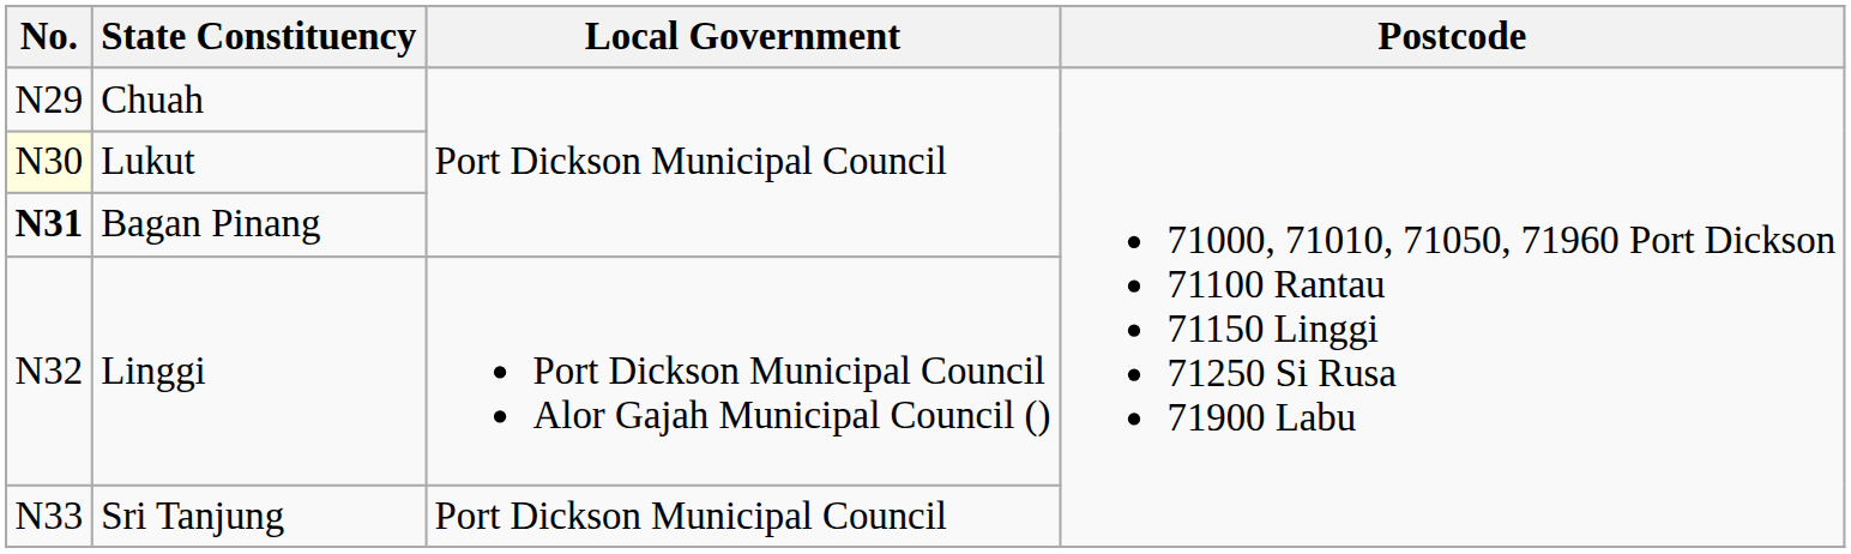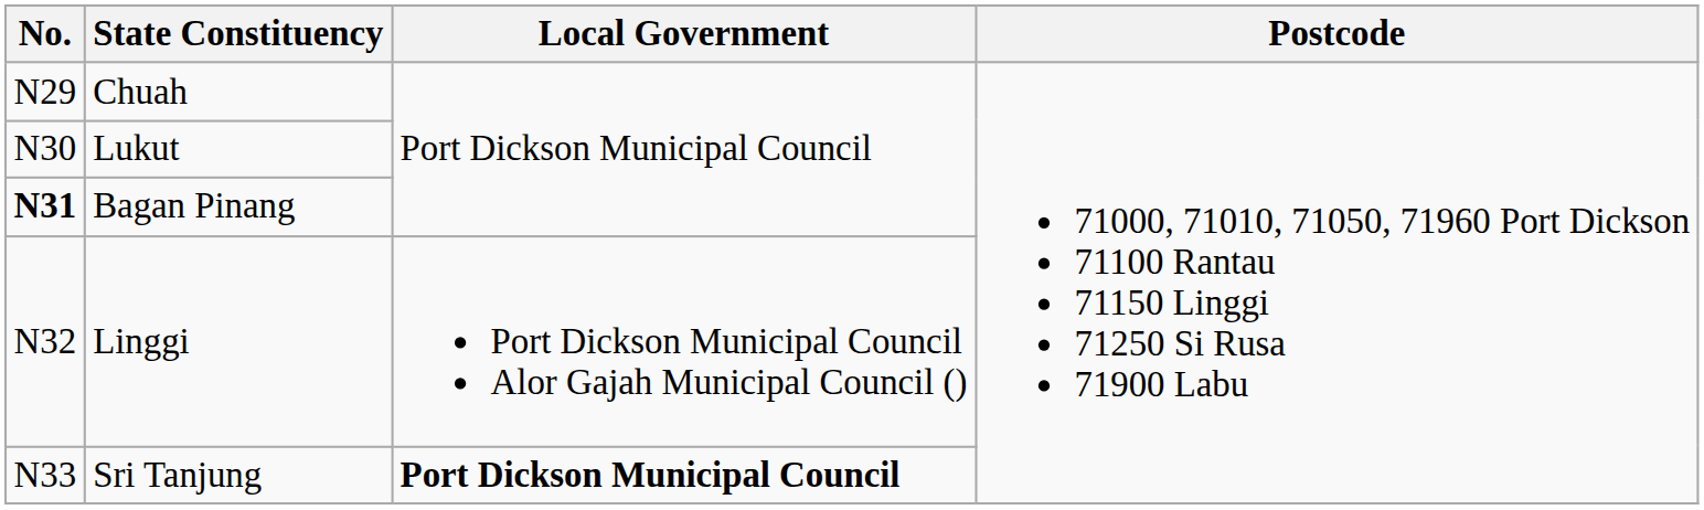Lukut | No.: lightyellow background -> no background
Sri Tanjung | Local Government: normal -> bold
